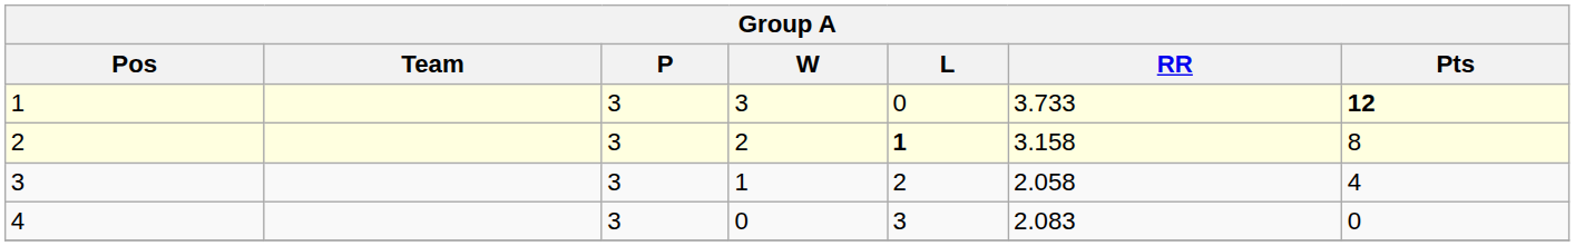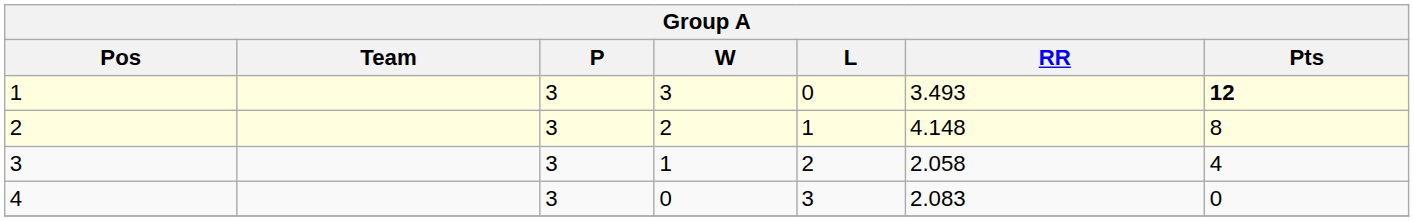row 3 | RR: 3.733 -> 3.493
row 4 | L: bold -> normal
row 4 | RR: 3.158 -> 4.148
